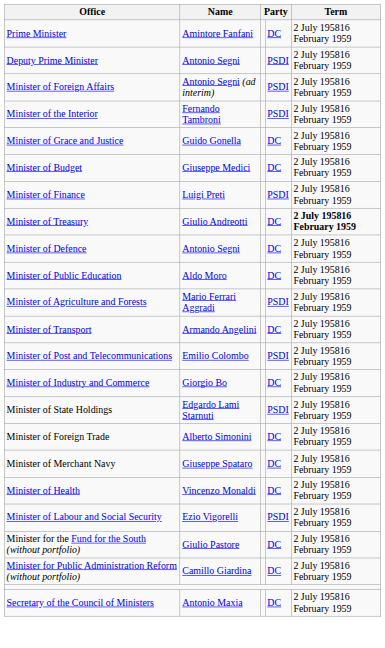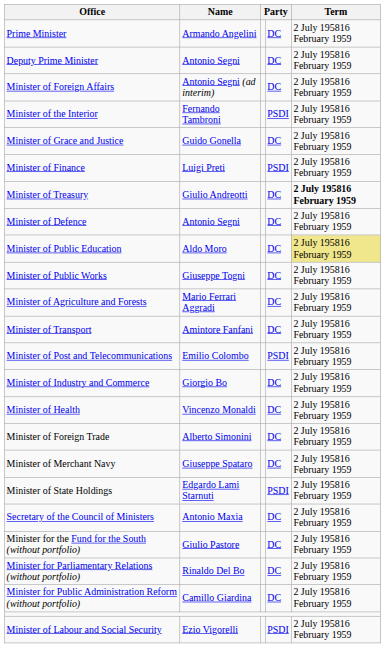Prime Minister | Name: Amintore Fanfani -> Armando Angelini
Deputy Prime Minister | column 4: PSDI -> DC
Minister of Foreign Affairs | column 4: PSDI -> DC
- row: Minister of Budget | Giuseppe Medici | DC | 2 July 195816 February 1959
Minister of Public Education | Term: no background -> khaki background
+ row: Minister of Public Works | Giuseppe Togni | DC | 2 July 195816 February 1959
Minister of Agriculture and Forests | column 4: PSDI -> DC
Minister of Transport | Name: Armando Angelini -> Amintore Fanfani
rows swapped: Minister of Health <-> Minister of State Holdings
rows swapped: Minister of Labour and Social Security <-> Secretary of the Council of Ministers
+ row: Minister for Parliamentary Relations (without portfolio) | Rinaldo Del Bo | DC | 2 July 195816 February 1959
